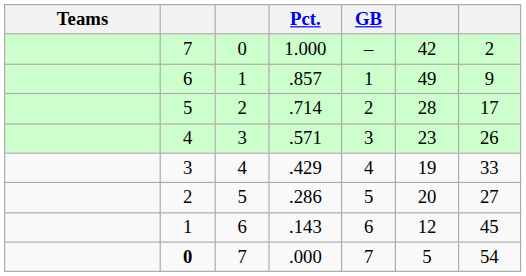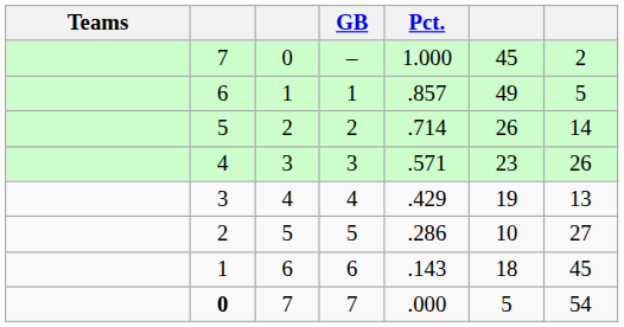columns swapped: Pct. <-> GB
row 2 | column 6: 42 -> 45
row 3 | column 7: 9 -> 5
row 4 | column 6: 28 -> 26
row 4 | column 7: 17 -> 14
row 6 | column 7: 33 -> 13
row 7 | column 6: 20 -> 10
row 8 | column 6: 12 -> 18
